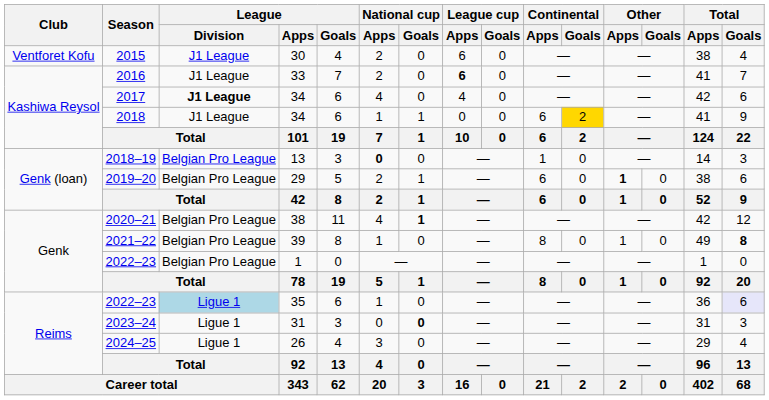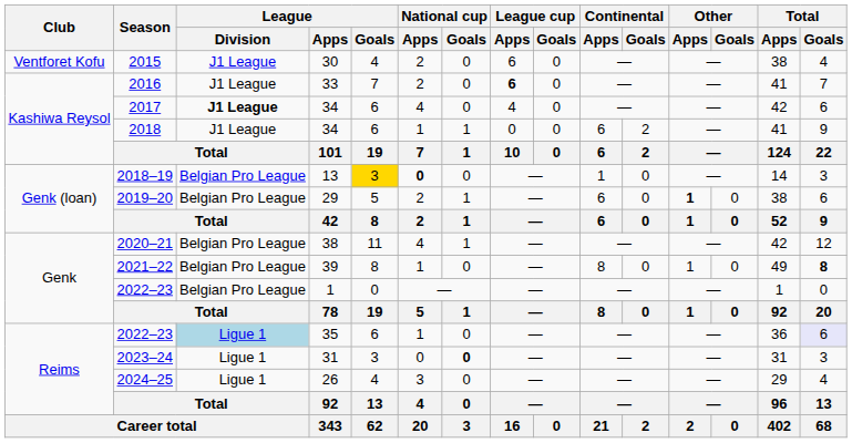2018 | Continental / Goals: gold background -> no background
2018–19 | League / Goals: no background -> gold background
2020–21 | National cup / Goals: bold -> normal
